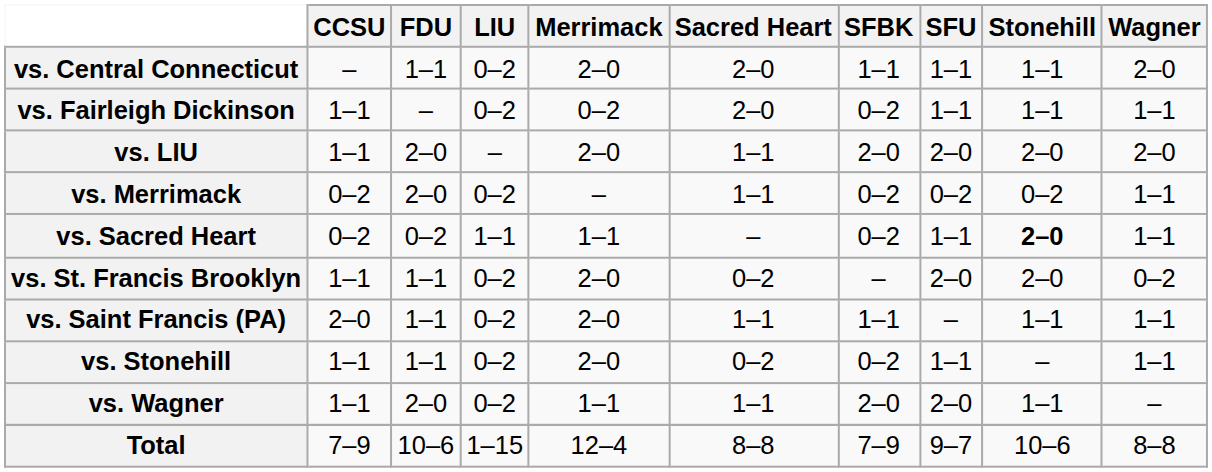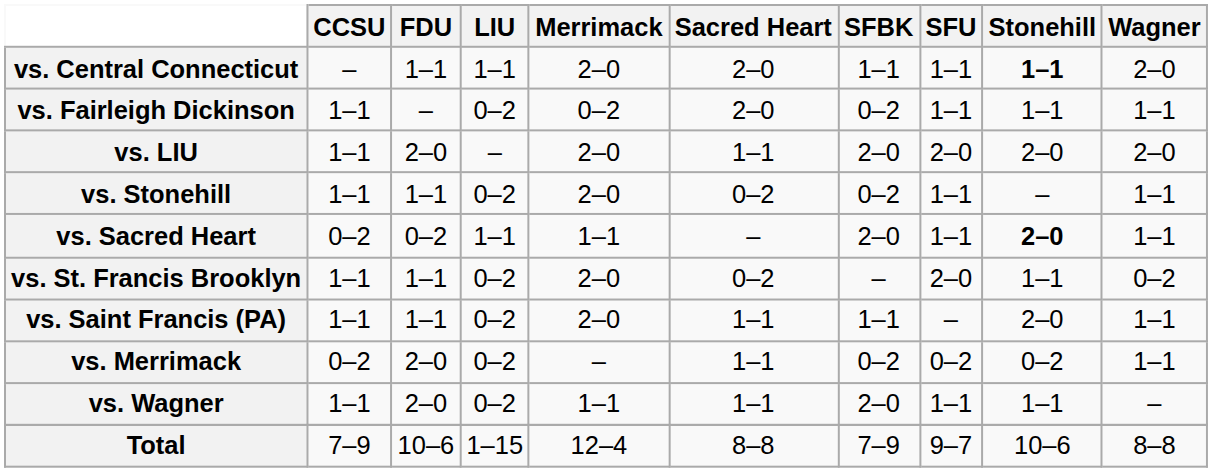vs. Central Connecticut | LIU: 0–2 -> 1–1
vs. Central Connecticut | Stonehill: normal -> bold
rows swapped: vs. Merrimack <-> vs. Stonehill
vs. Sacred Heart | SFBK: 0–2 -> 2–0
vs. St. Francis Brooklyn | Stonehill: 2–0 -> 1–1
vs. Saint Francis (PA) | CCSU: 2–0 -> 1–1
vs. Saint Francis (PA) | Stonehill: 1–1 -> 2–0
vs. Wagner | SFU: 2–0 -> 1–1
